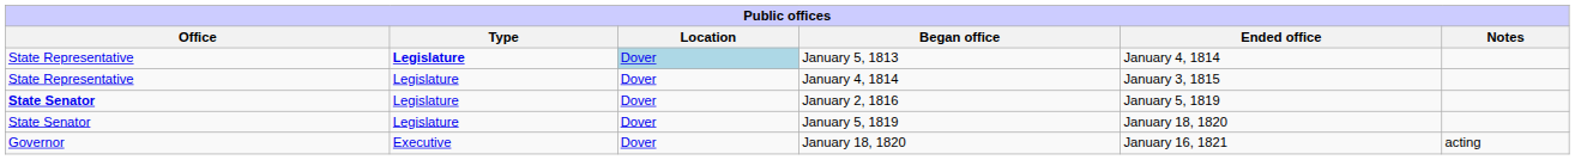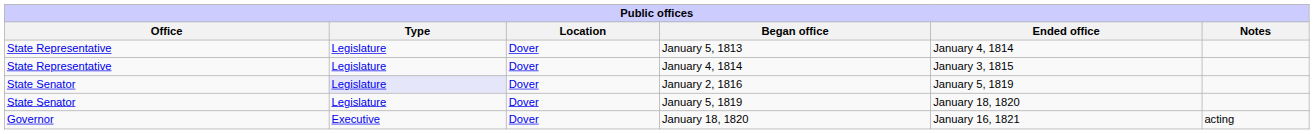January 5, 1813 | Type: bold -> normal
January 5, 1813 | Location: lightblue background -> no background
January 2, 1816 | Office: bold -> normal
January 2, 1816 | Type: no background -> lavender background
